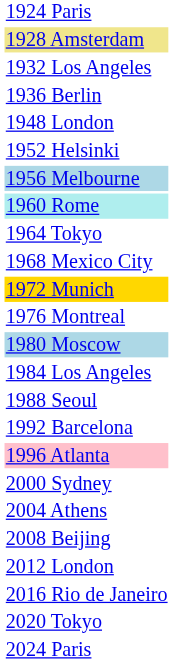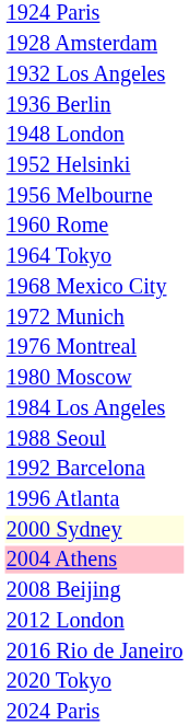1928 Amsterdam | column 1: khaki background -> no background
1956 Melbourne | column 1: lightblue background -> no background
1960 Rome | column 1: paleturquoise background -> no background
1972 Munich | column 1: gold background -> no background
1980 Moscow | column 1: lightblue background -> no background
1996 Atlanta | column 1: pink background -> no background
2000 Sydney | column 1: no background -> lightyellow background
2004 Athens | column 1: no background -> pink background
